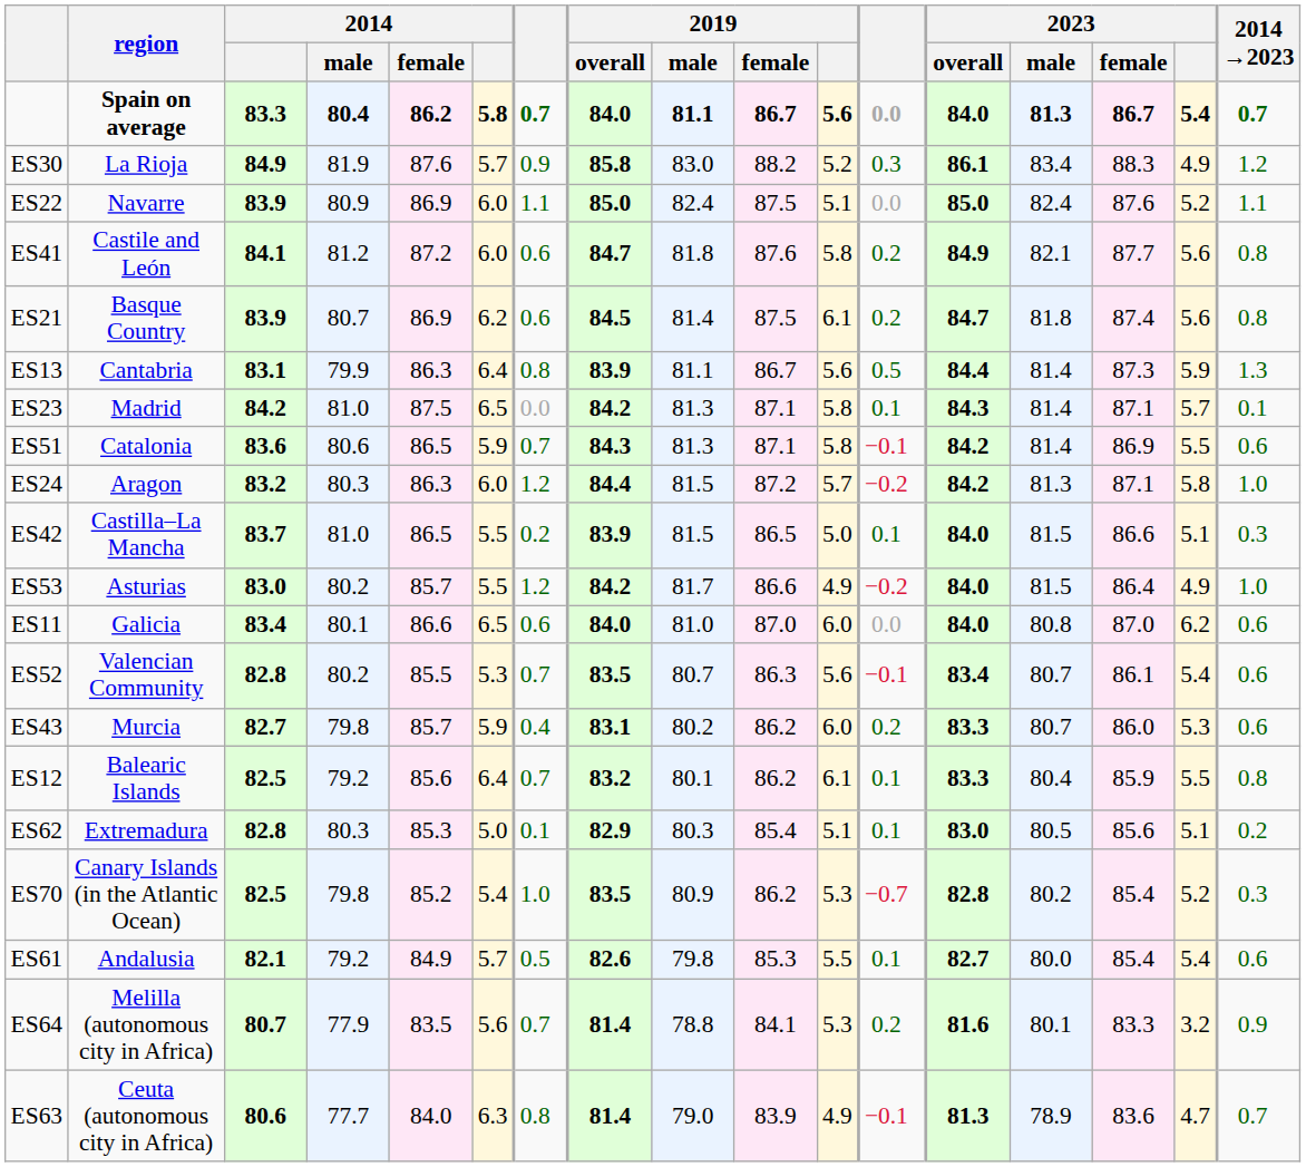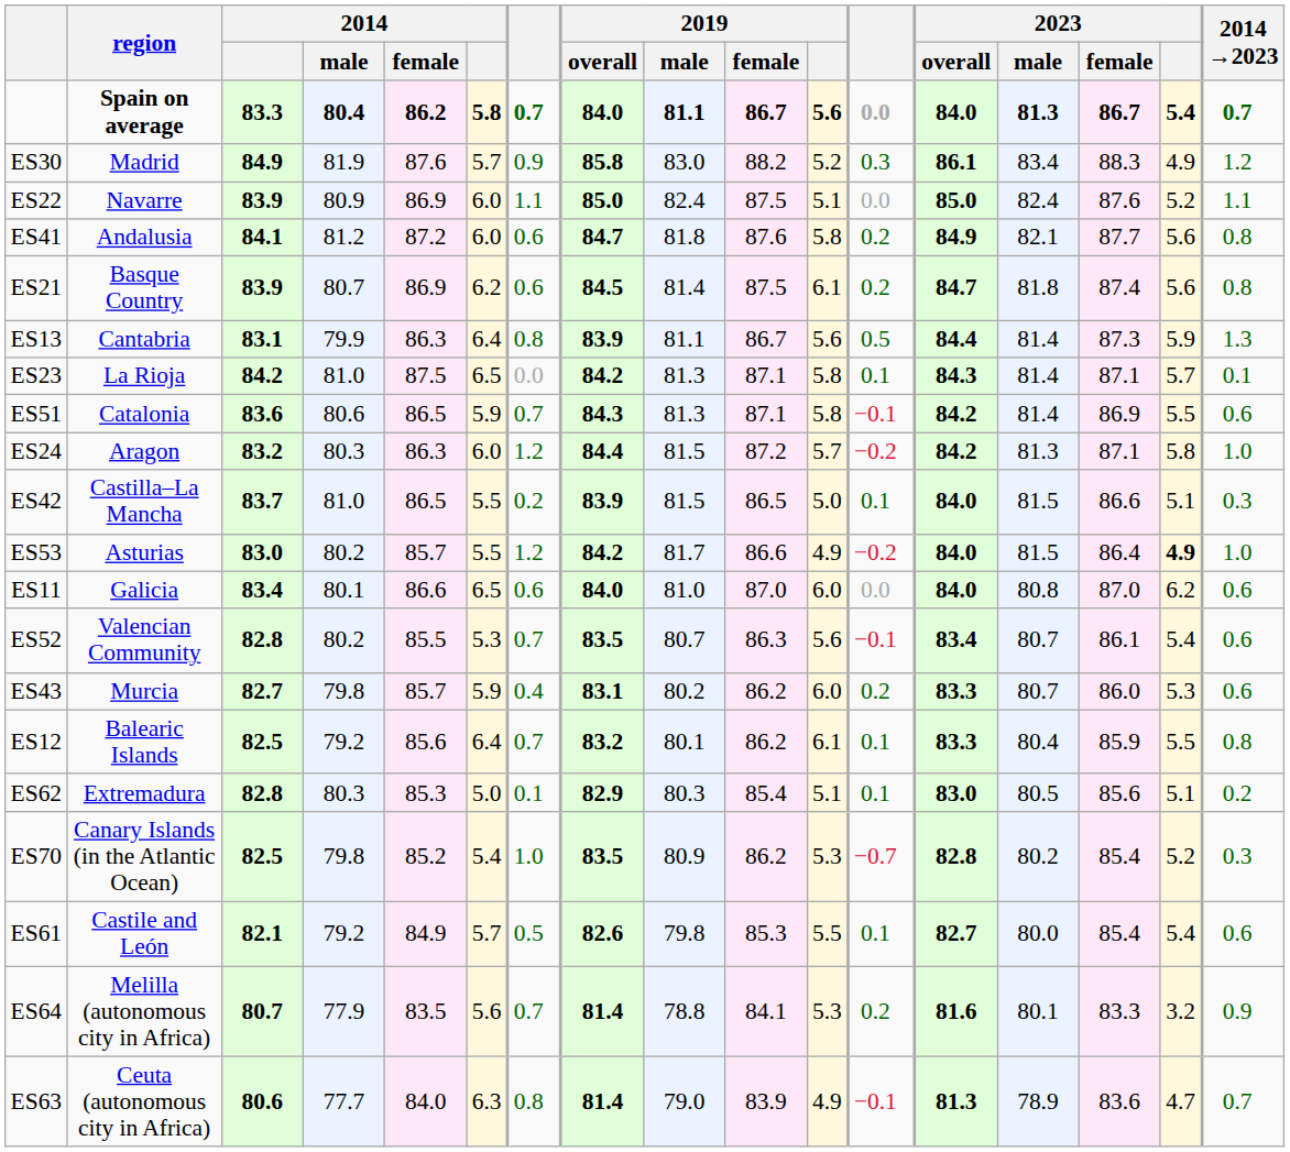ES30 | region: La Rioja -> Madrid
ES41 | region: Castile and León -> Andalusia
ES23 | region: Madrid -> La Rioja
ES53 | 2023: normal -> bold
ES61 | region: Andalusia -> Castile and León
